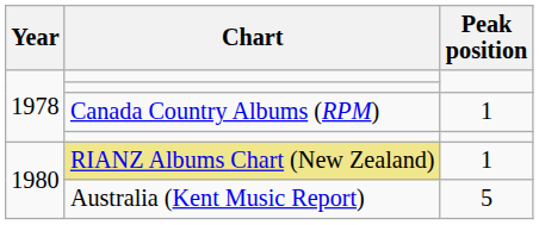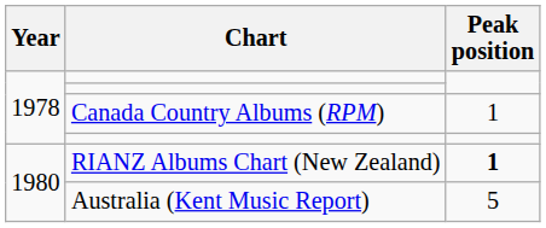RIANZ Albums Chart (New Zealand) | Chart: khaki background -> no background
RIANZ Albums Chart (New Zealand) | Peak position: normal -> bold
